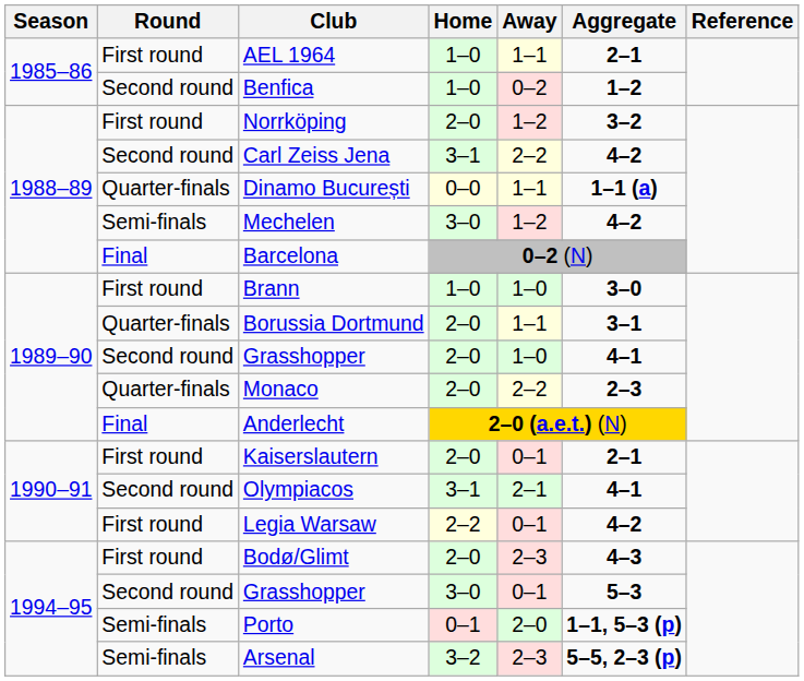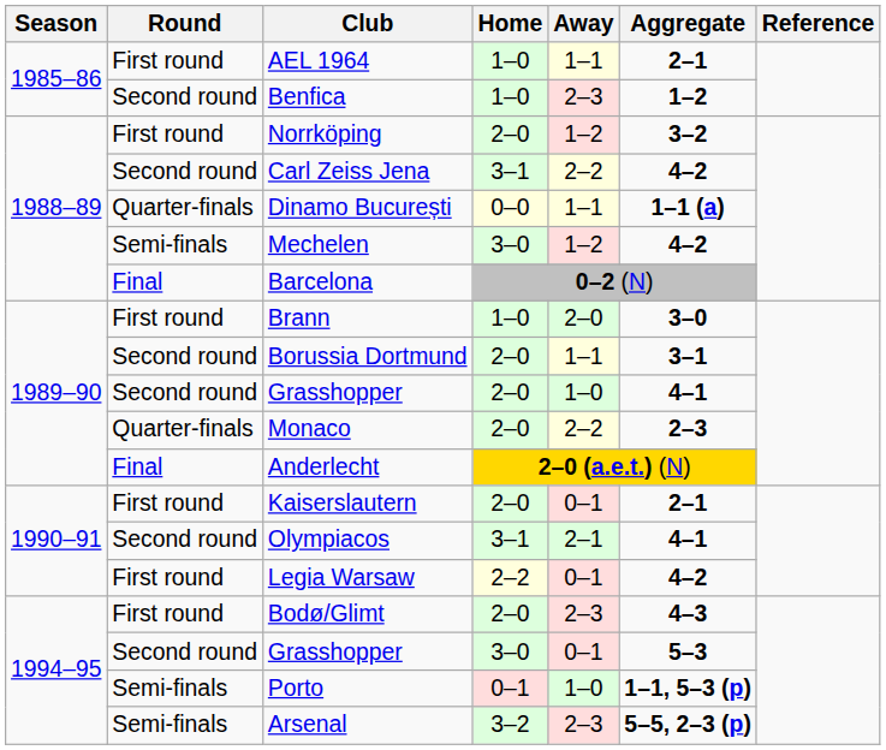Benfica | Away: 0–2 -> 2–3
Brann | Away: 1–0 -> 2–0
Borussia Dortmund | Round: Quarter-finals -> Second round
Porto | Away: 2–0 -> 1–0
